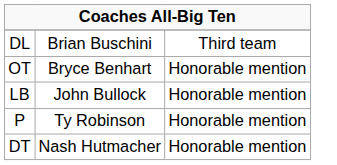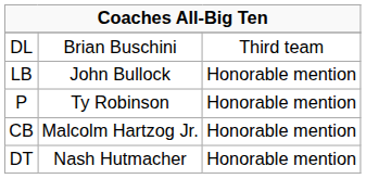- row: OT | Bryce Benhart | Honorable mention
+ row: CB | Malcolm Hartzog Jr. | Honorable mention
